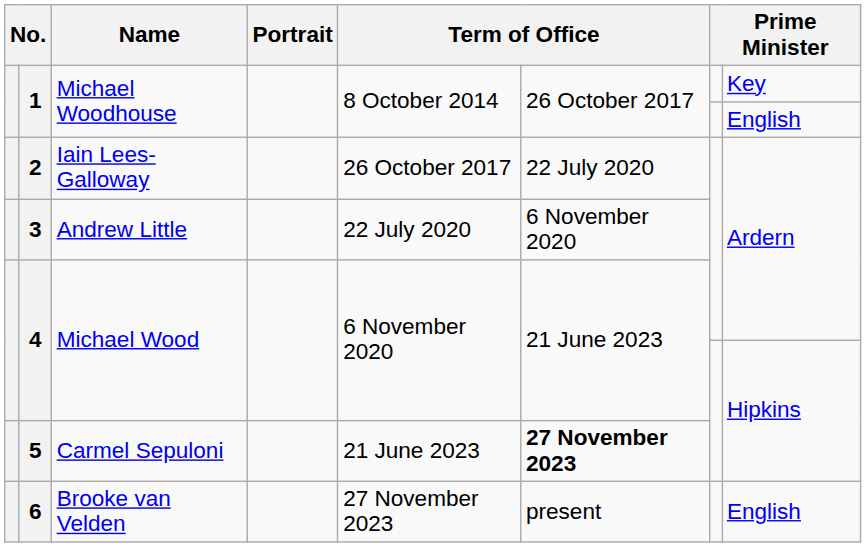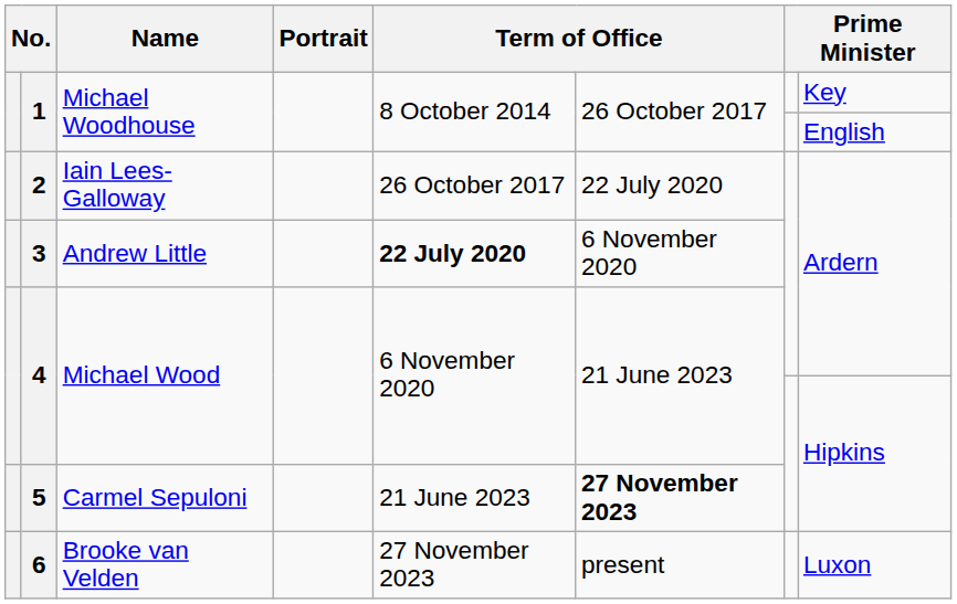3 | column 5: normal -> bold
6 | column 8: English -> Luxon
